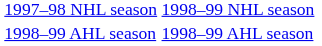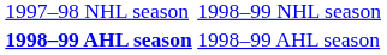row 2 | column 1: normal -> bold
